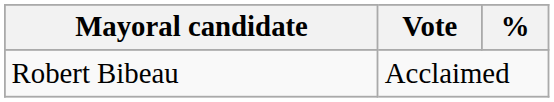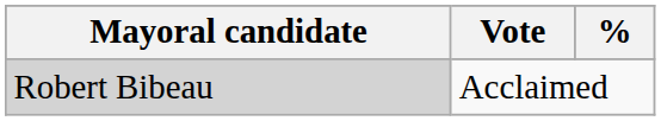Robert Bibeau | Mayoral candidate: no background -> lightgrey background
